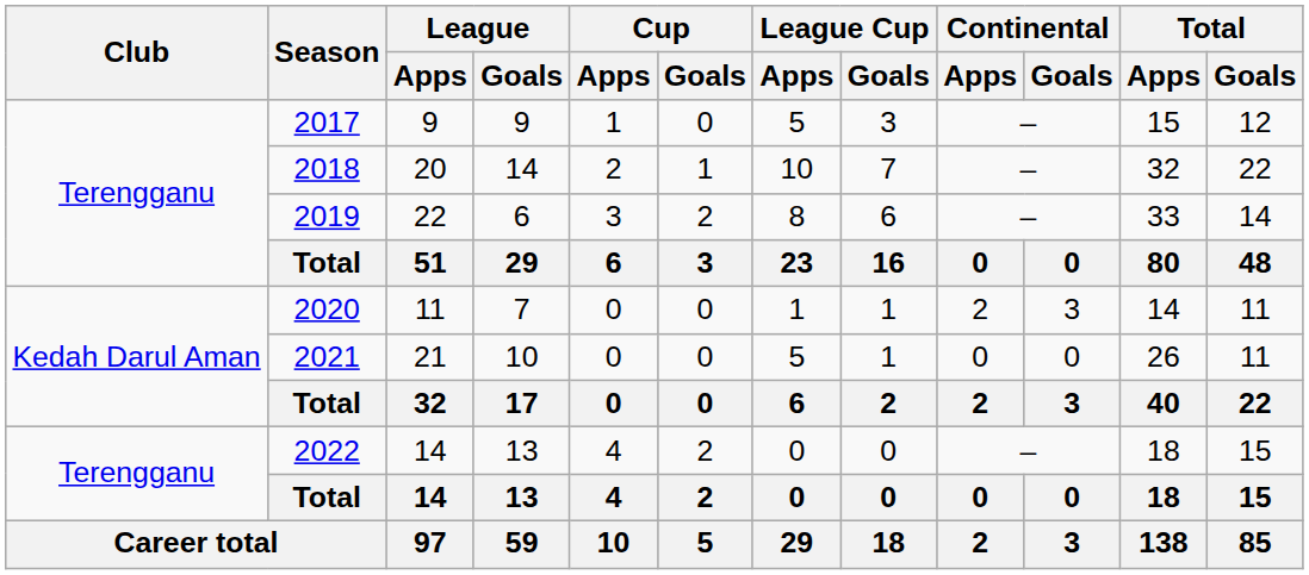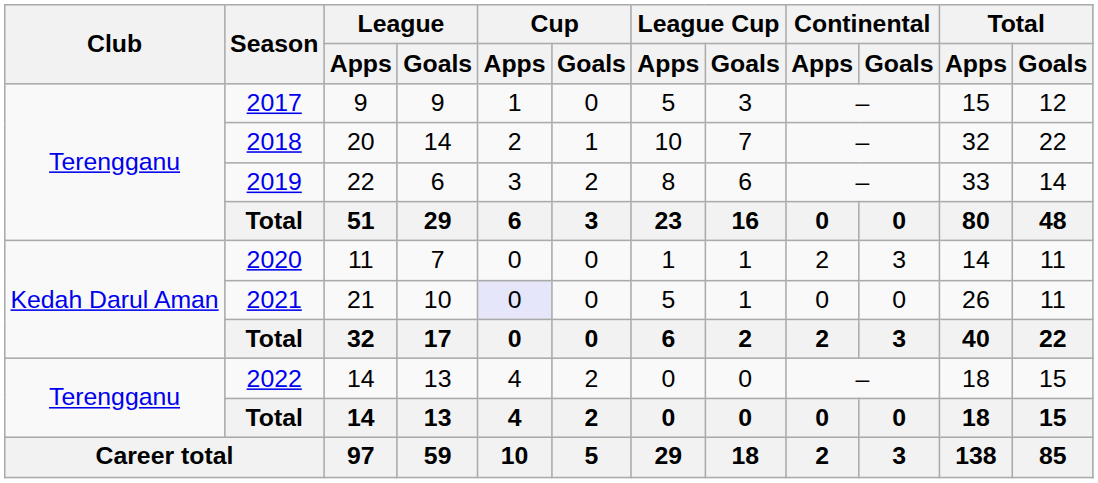2021 | Cup / Apps: no background -> lavender background
